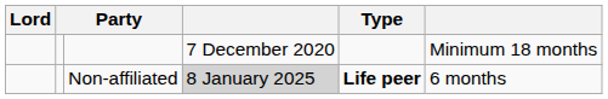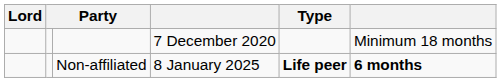Non-affiliated | column 4: lightgrey background -> no background
Non-affiliated | column 6: normal -> bold
